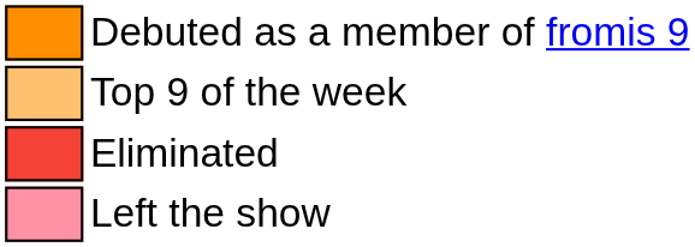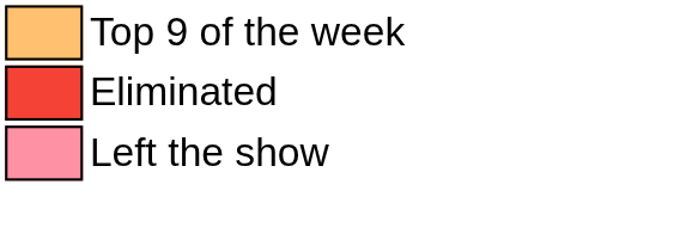- row: Debuted as a member of fromis 9
